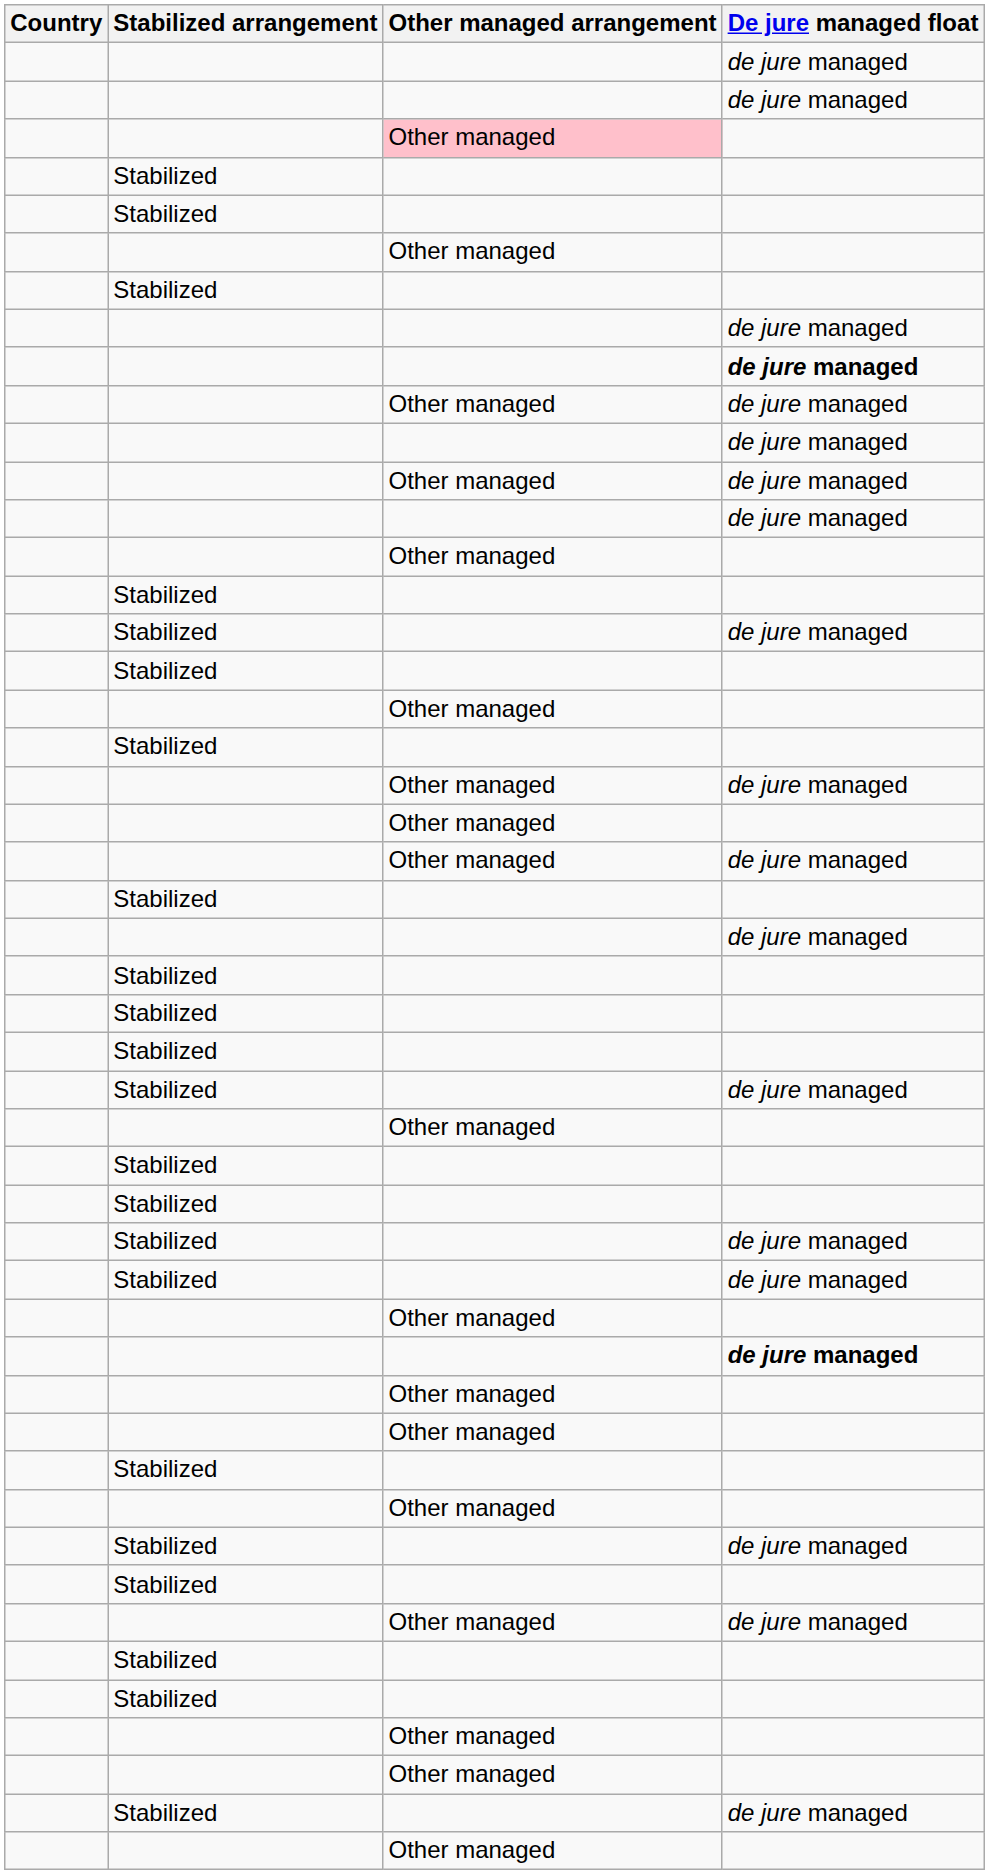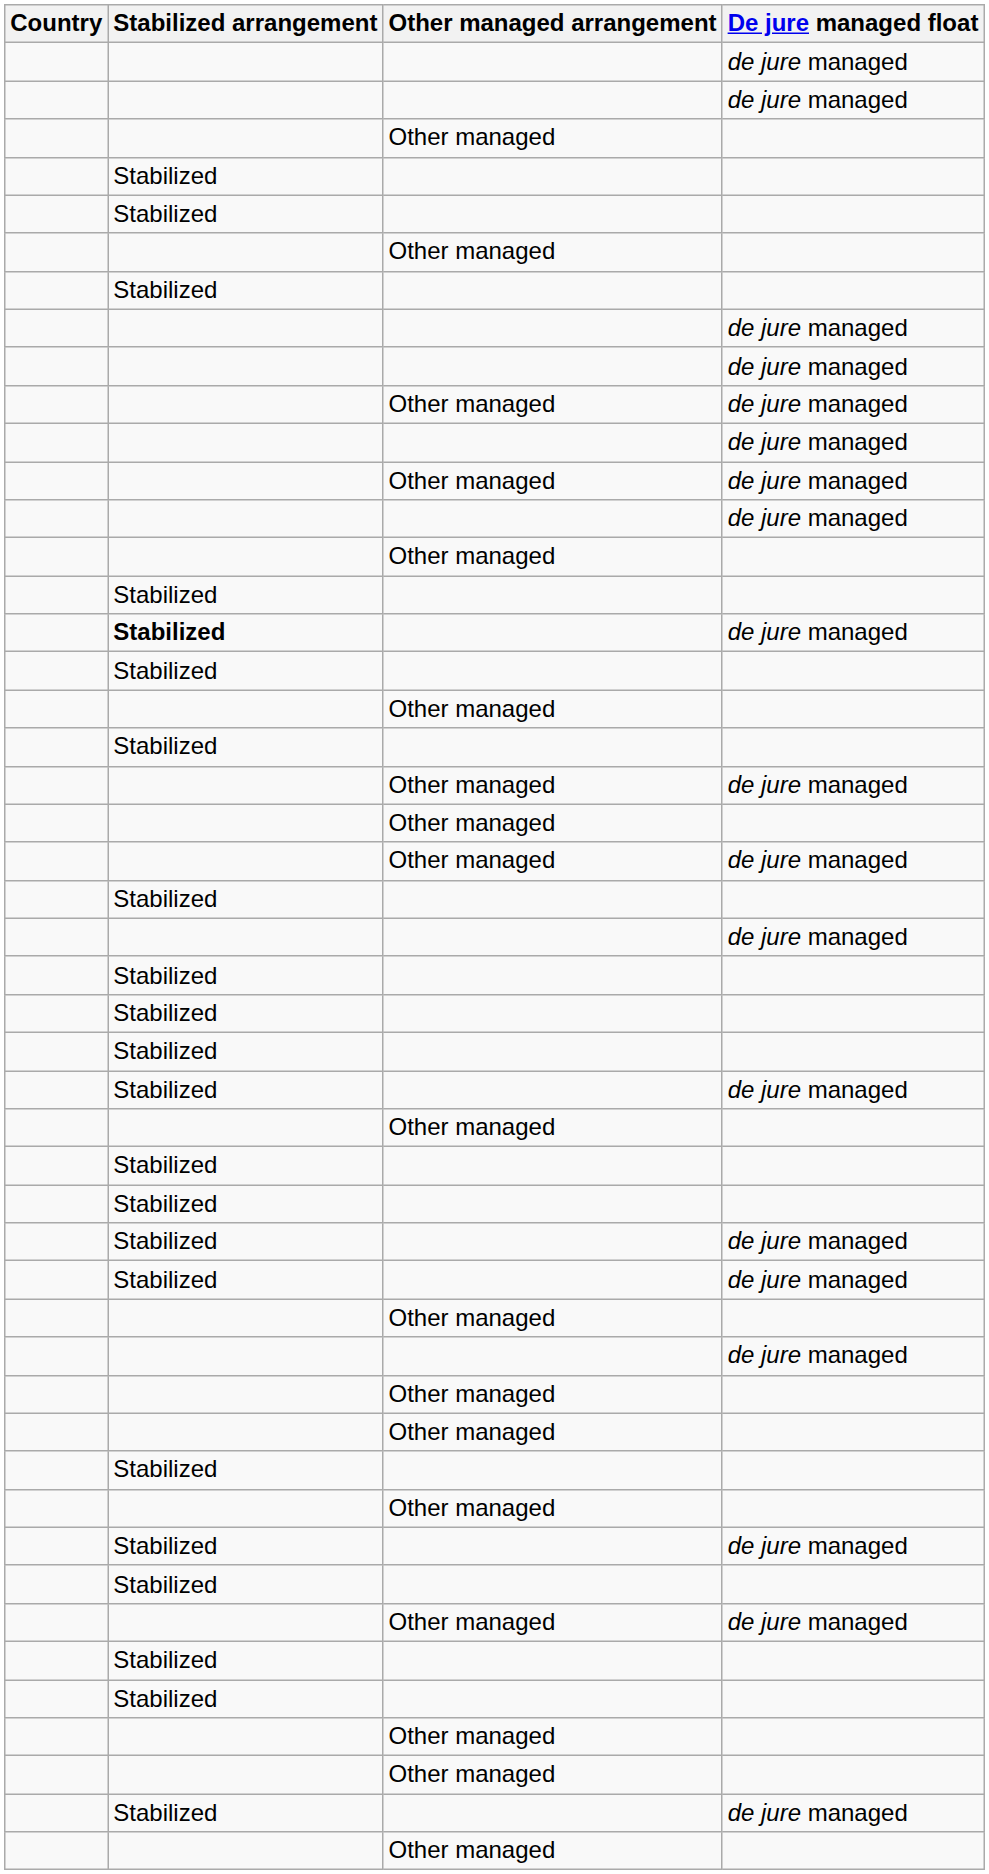row 4 | Other managed arrangement: pink background -> no background
row 10 | De jure managed float: bold -> normal
row 17 | Stabilized arrangement: normal -> bold
row 36 | De jure managed float: bold -> normal
